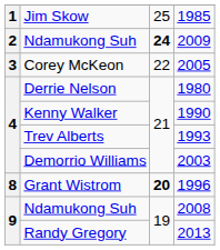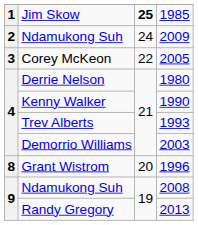Jim Skow | column 3: normal -> bold
Ndamukong Suh / 2009 | column 3: bold -> normal
Grant Wistrom | column 3: bold -> normal
